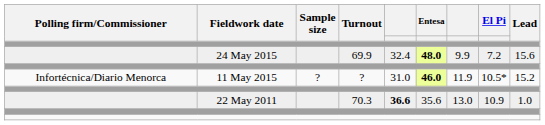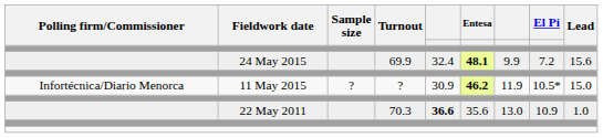24 May 2015 | Entesa: 48.0 -> 48.1
11 May 2015 | column 5: 31.0 -> 30.9
11 May 2015 | Entesa: 46.0 -> 46.2
11 May 2015 | Lead: 15.2 -> 15.0
